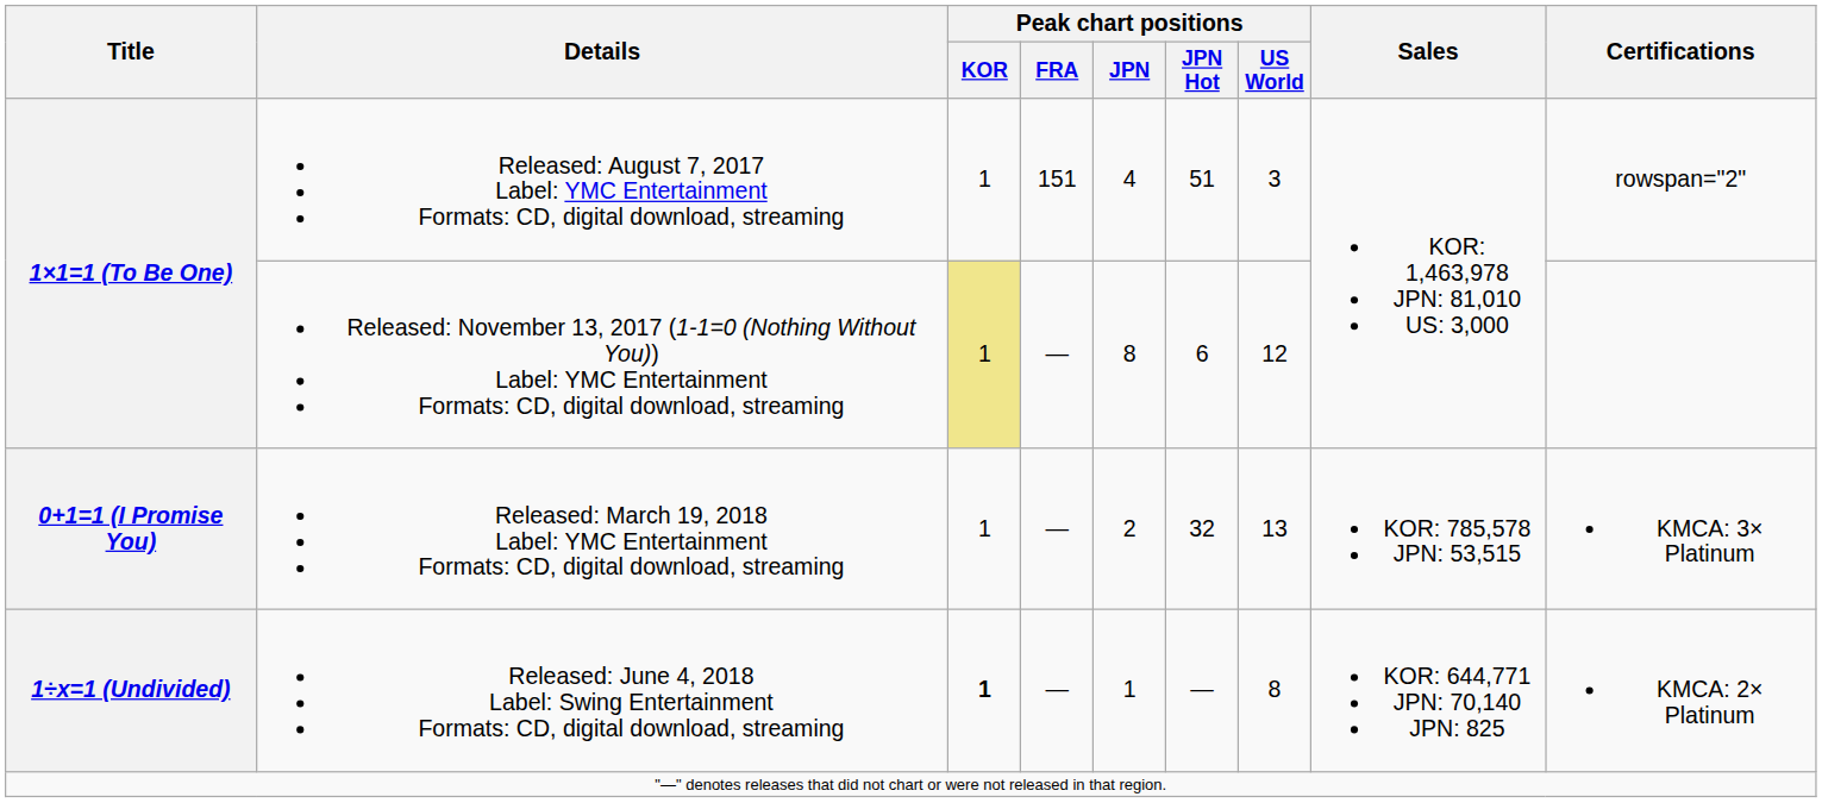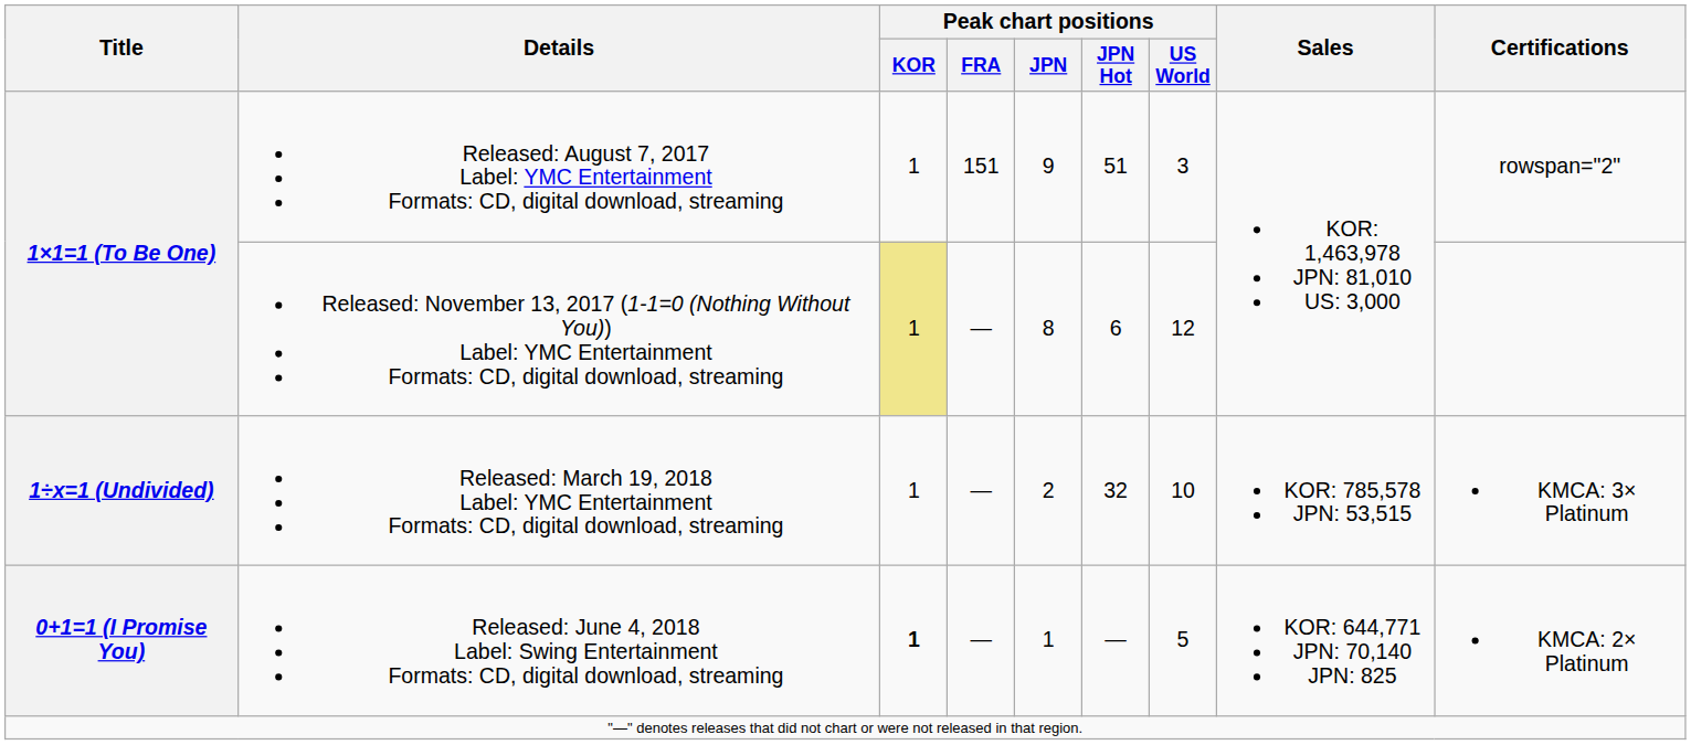row 3 | Peak chart positions / JPN: 4 -> 9
row 5 | Title: 0+1=1 (I Promise You) -> 1÷x=1 (Undivided)
row 5 | Peak chart positions / US World: 13 -> 10
row 6 | Title: 1÷x=1 (Undivided) -> 0+1=1 (I Promise You)
row 6 | Peak chart positions / US World: 8 -> 5
